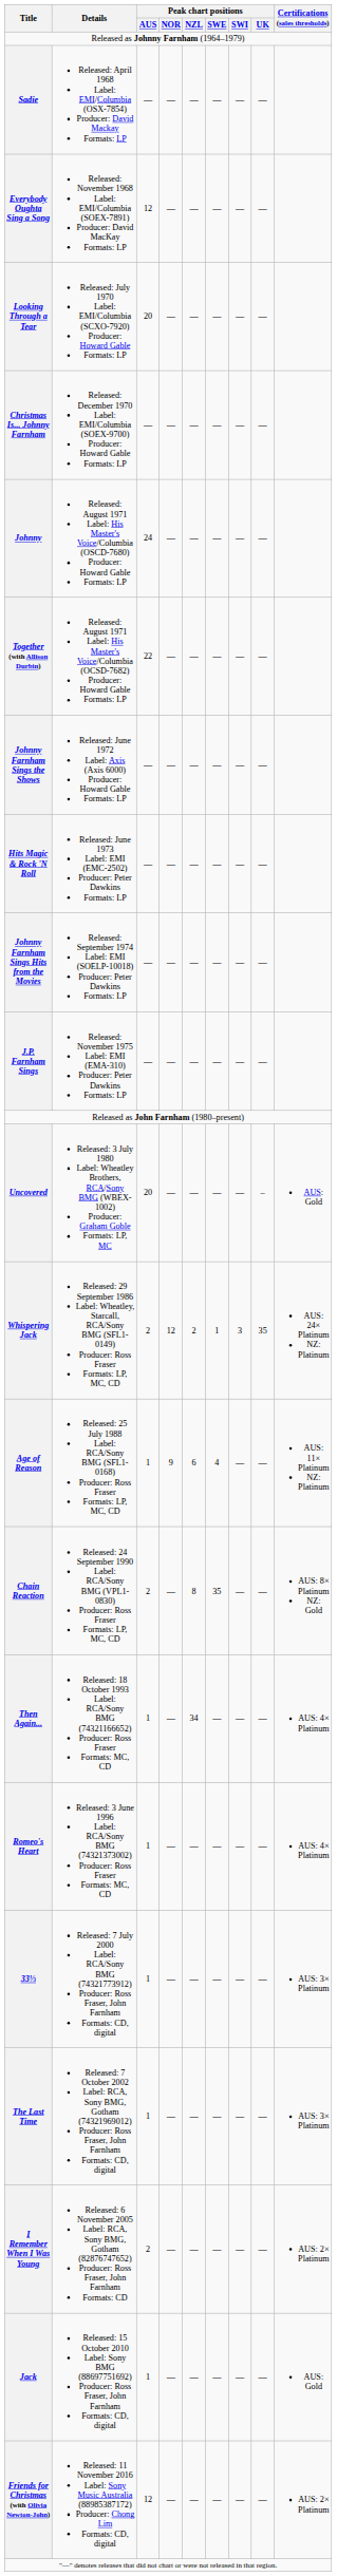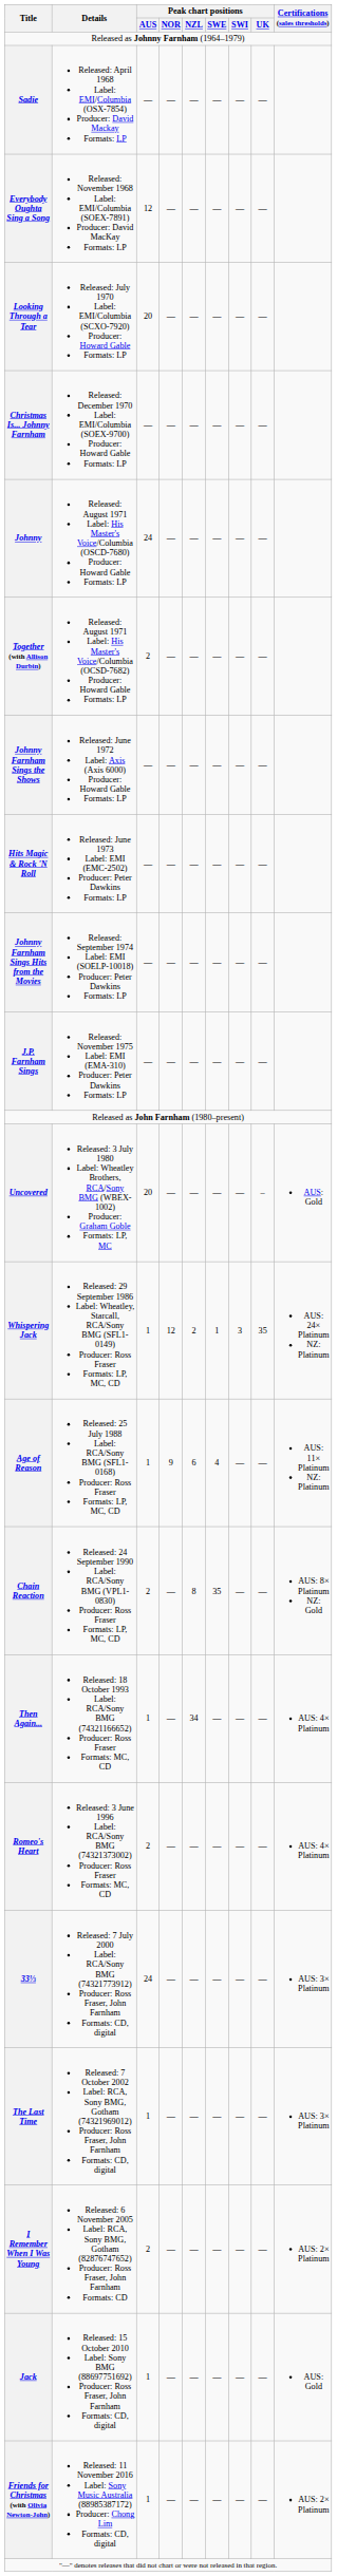Together (with Allison Durbin) | Peak chart positions / AUS: 22 -> 2
Whispering Jack | Peak chart positions / AUS: 2 -> 1
Romeo's Heart | Peak chart positions / AUS: 1 -> 2
33⅓ | Peak chart positions / AUS: 1 -> 24
Friends for Christmas (with Olivia Newton-John) | Peak chart positions / AUS: 12 -> 1
